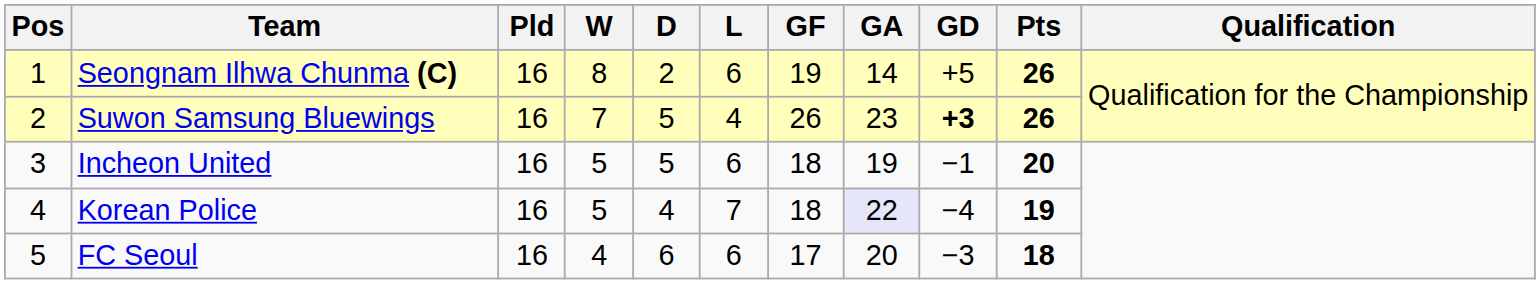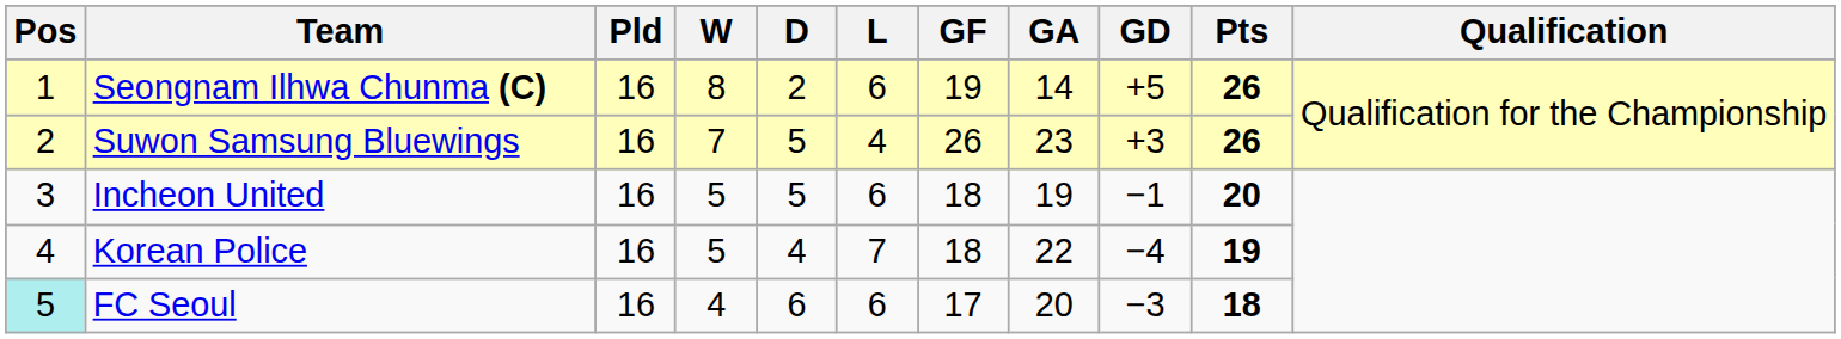Suwon Samsung Bluewings | GD: bold -> normal
Korean Police | GA: lavender background -> no background
FC Seoul | Pos: no background -> paleturquoise background
